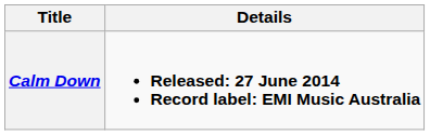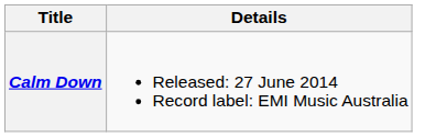Calm Down | Details: bold -> normal
